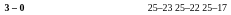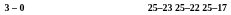row 1 | column 2: normal -> bold
